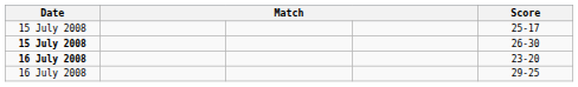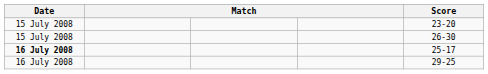row 2 | Score: 25-17 -> 23-20
row 3 | Date: bold -> normal
row 4 | Score: 23-20 -> 25-17
